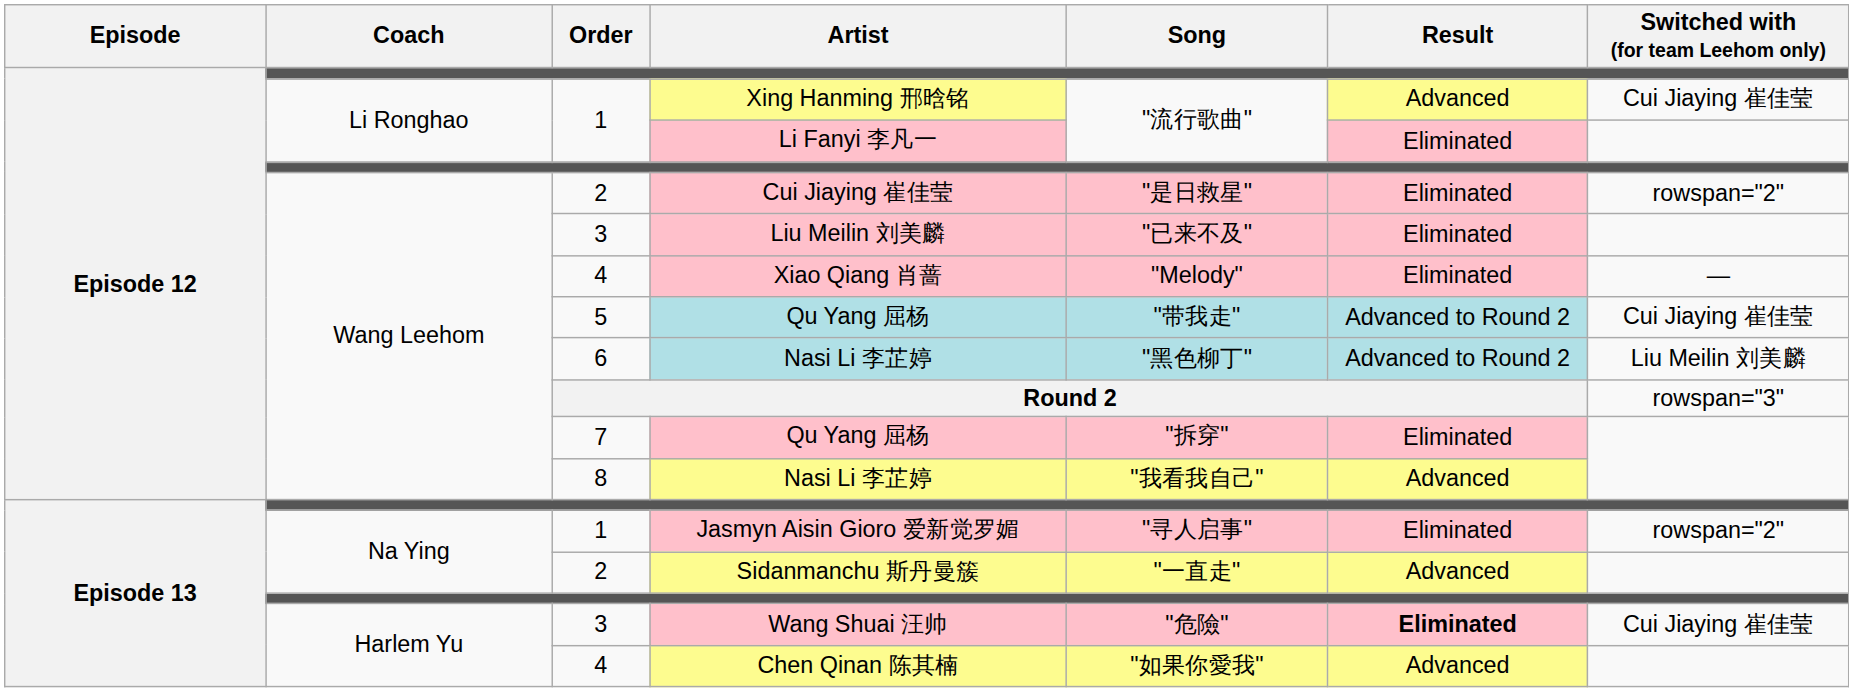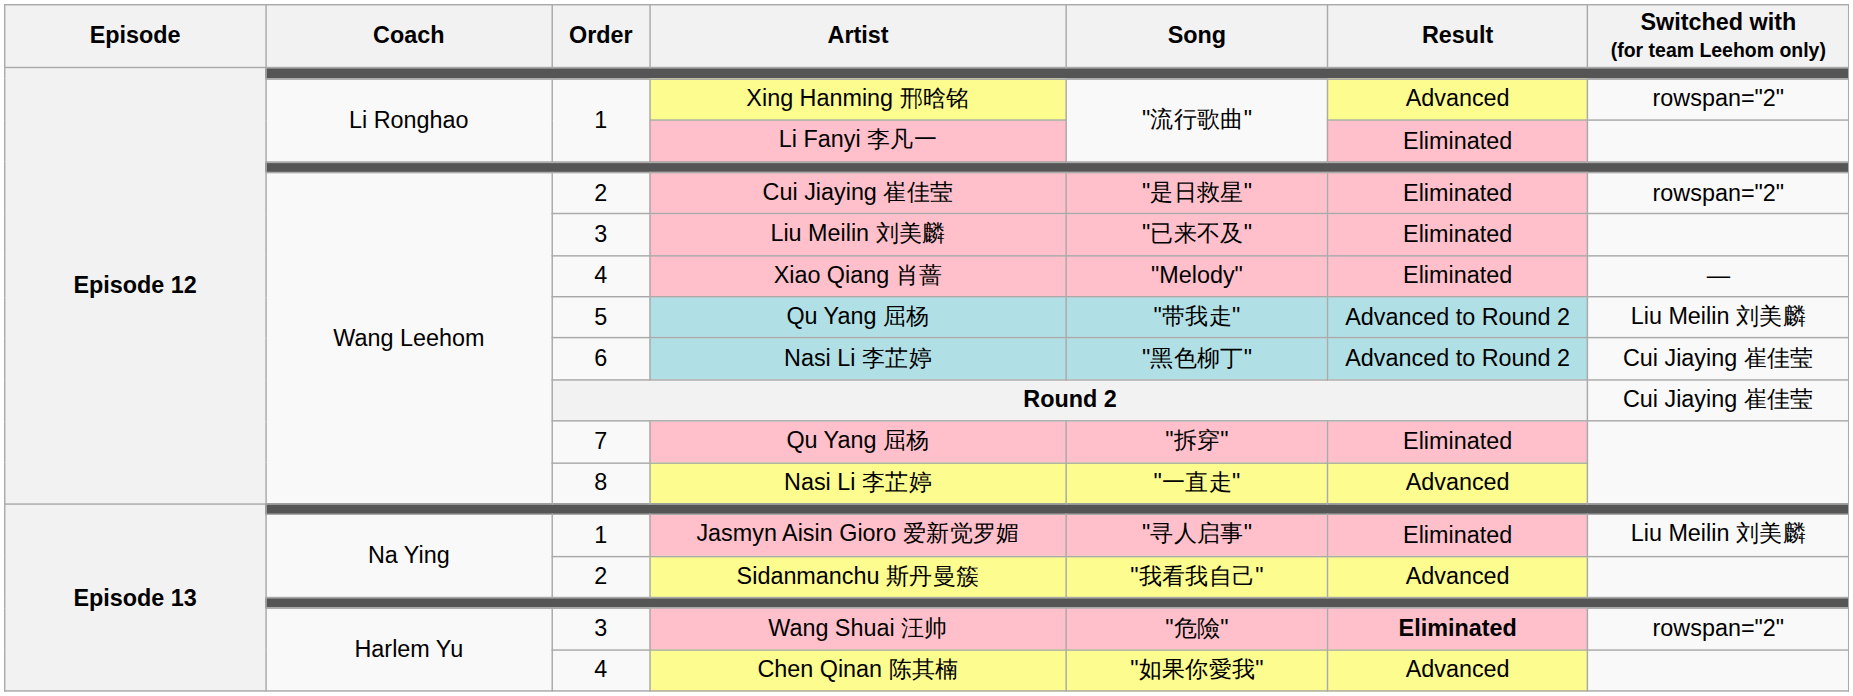Xing Hanming 邢晗铭 | Switched with (for team Leehom only): Cui Jiaying 崔佳莹 -> rowspan="2"
5 / Qu Yang 屈杨 | Switched with (for team Leehom only): Cui Jiaying 崔佳莹 -> Liu Meilin 刘美麟
6 / Nasi Li 李芷婷 | Switched with (for team Leehom only): Liu Meilin 刘美麟 -> Cui Jiaying 崔佳莹
Round 2 | Switched with (for team Leehom only): rowspan="3" -> Cui Jiaying 崔佳莹
8 / Nasi Li 李芷婷 | Song: "我看我自己" -> "一直走"
Jasmyn Aisin Gioro 爱新觉罗媚 | Switched with (for team Leehom only): rowspan="2" -> Liu Meilin 刘美麟
Sidanmanchu 斯丹曼簇 | Song: "一直走" -> "我看我自己"
Wang Shuai 汪帅 | Switched with (for team Leehom only): Cui Jiaying 崔佳莹 -> rowspan="2"
